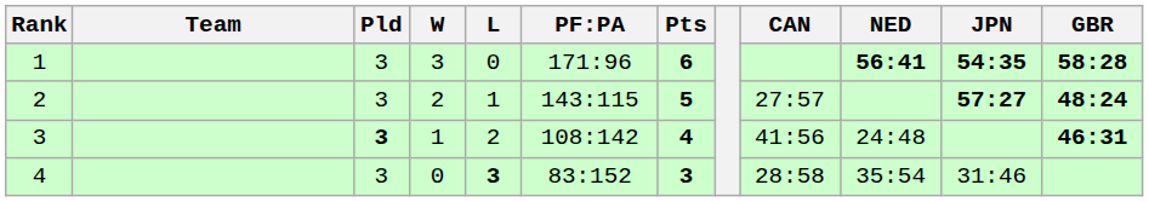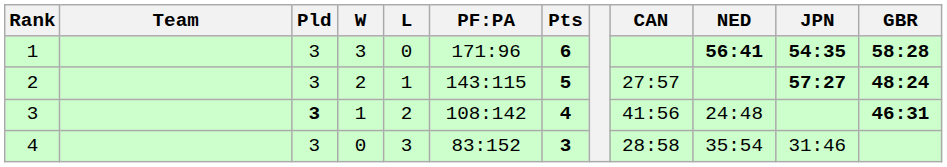row 5 | L: bold -> normal
